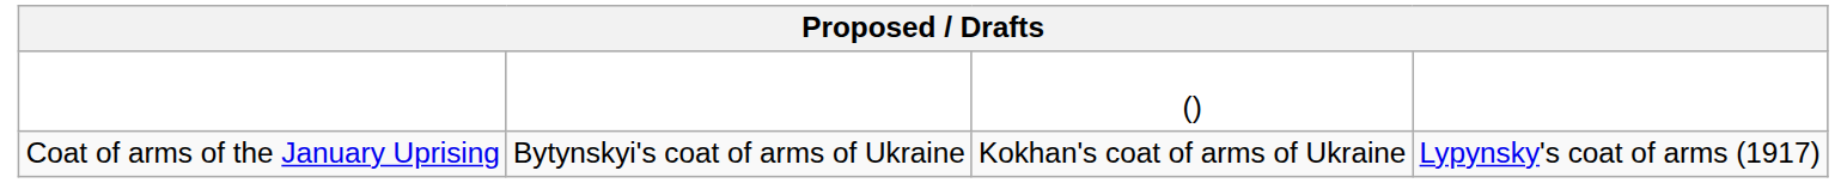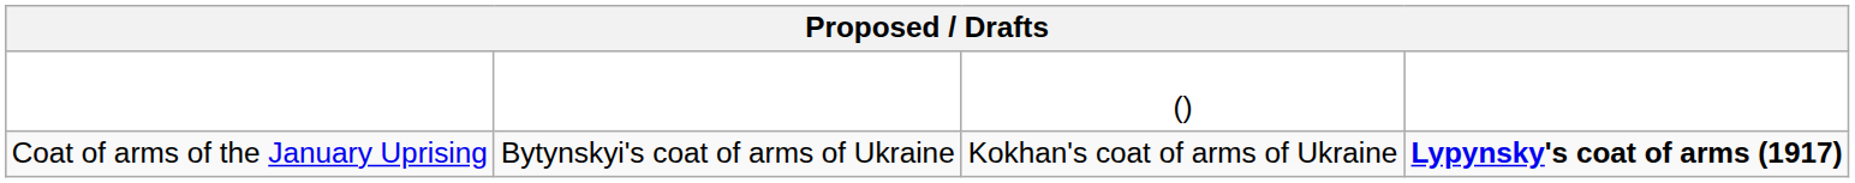Coat of arms of the January Uprising | column 4: normal -> bold
